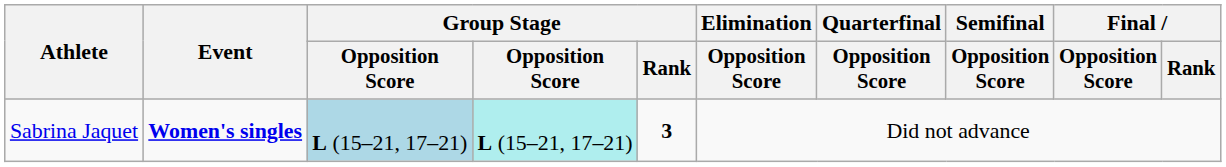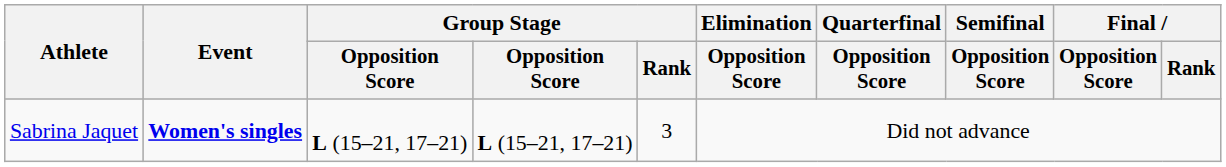Sabrina Jaquet | column 3: lightblue background -> no background
Sabrina Jaquet | column 4: paleturquoise background -> no background
Sabrina Jaquet | Group Stage / Rank: bold -> normal
